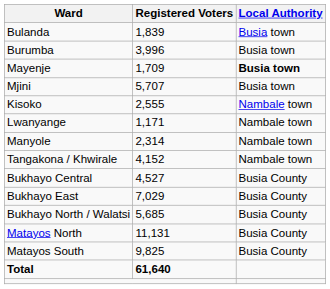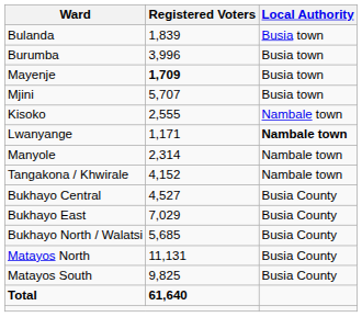Mayenje | Registered Voters: normal -> bold
Mayenje | Local Authority: bold -> normal
Lwanyange | Local Authority: normal -> bold
